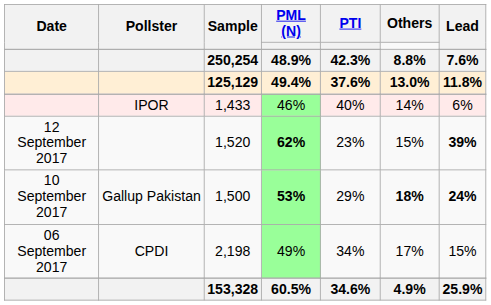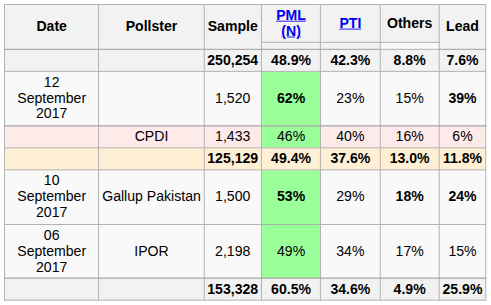rows swapped: 125,129 <-> 1,520
1,433 | Pollster: IPOR -> CPDI
1,433 | Others: 14% -> 16%
2,198 | Pollster: CPDI -> IPOR
